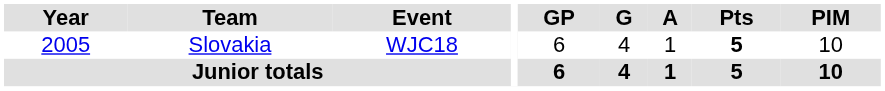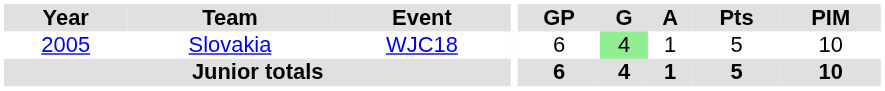Slovakia | G: no background -> lightgreen background
Slovakia | Pts: bold -> normal
